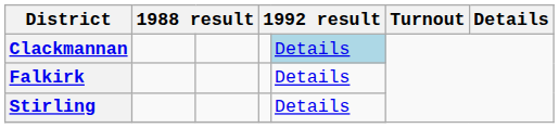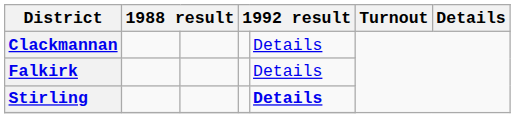Clackmannan | column 5: lightblue background -> no background
Stirling | column 5: normal -> bold
